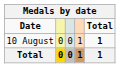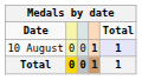10 August | column 4: normal -> bold
10 August | Total: no background -> lavender background
